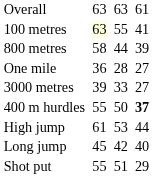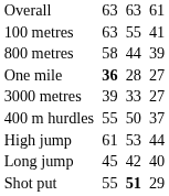100 metres | column 2: lightyellow background -> no background
One mile | column 2: normal -> bold
400 m hurdles | column 4: bold -> normal
Shot put | column 3: normal -> bold
